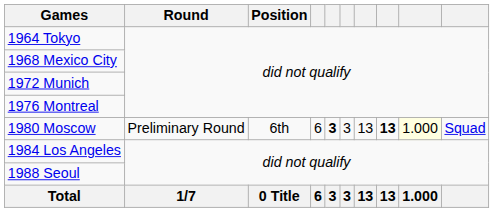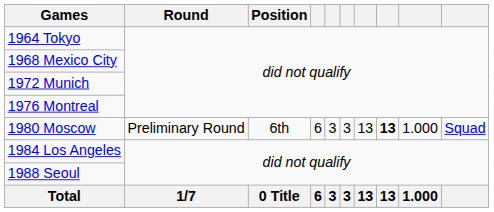1980 Moscow | column 5: bold -> normal
1980 Moscow | column 9: lightyellow background -> no background
